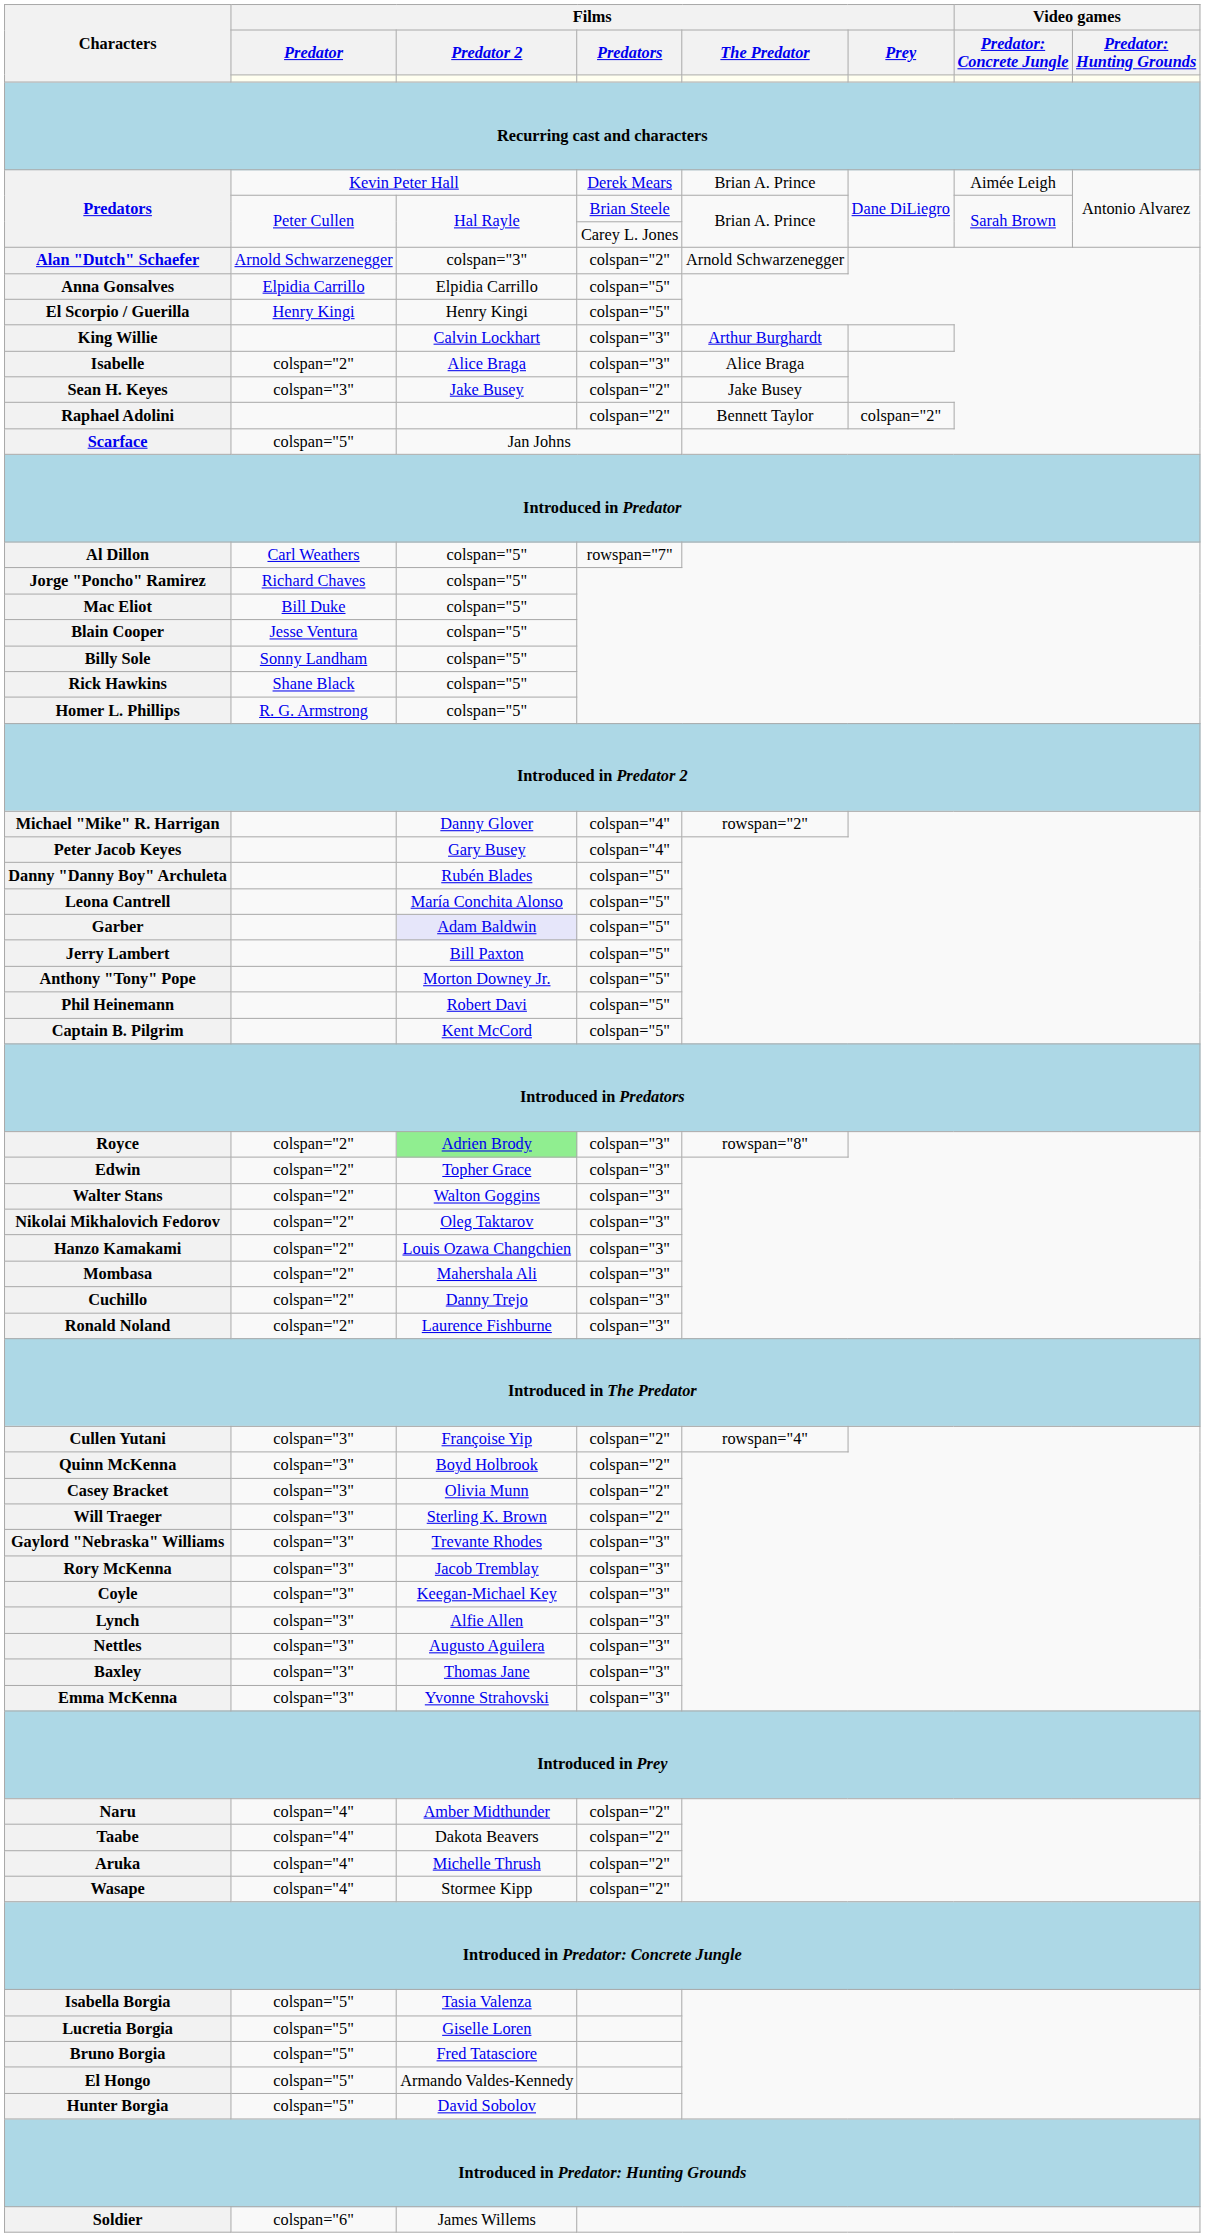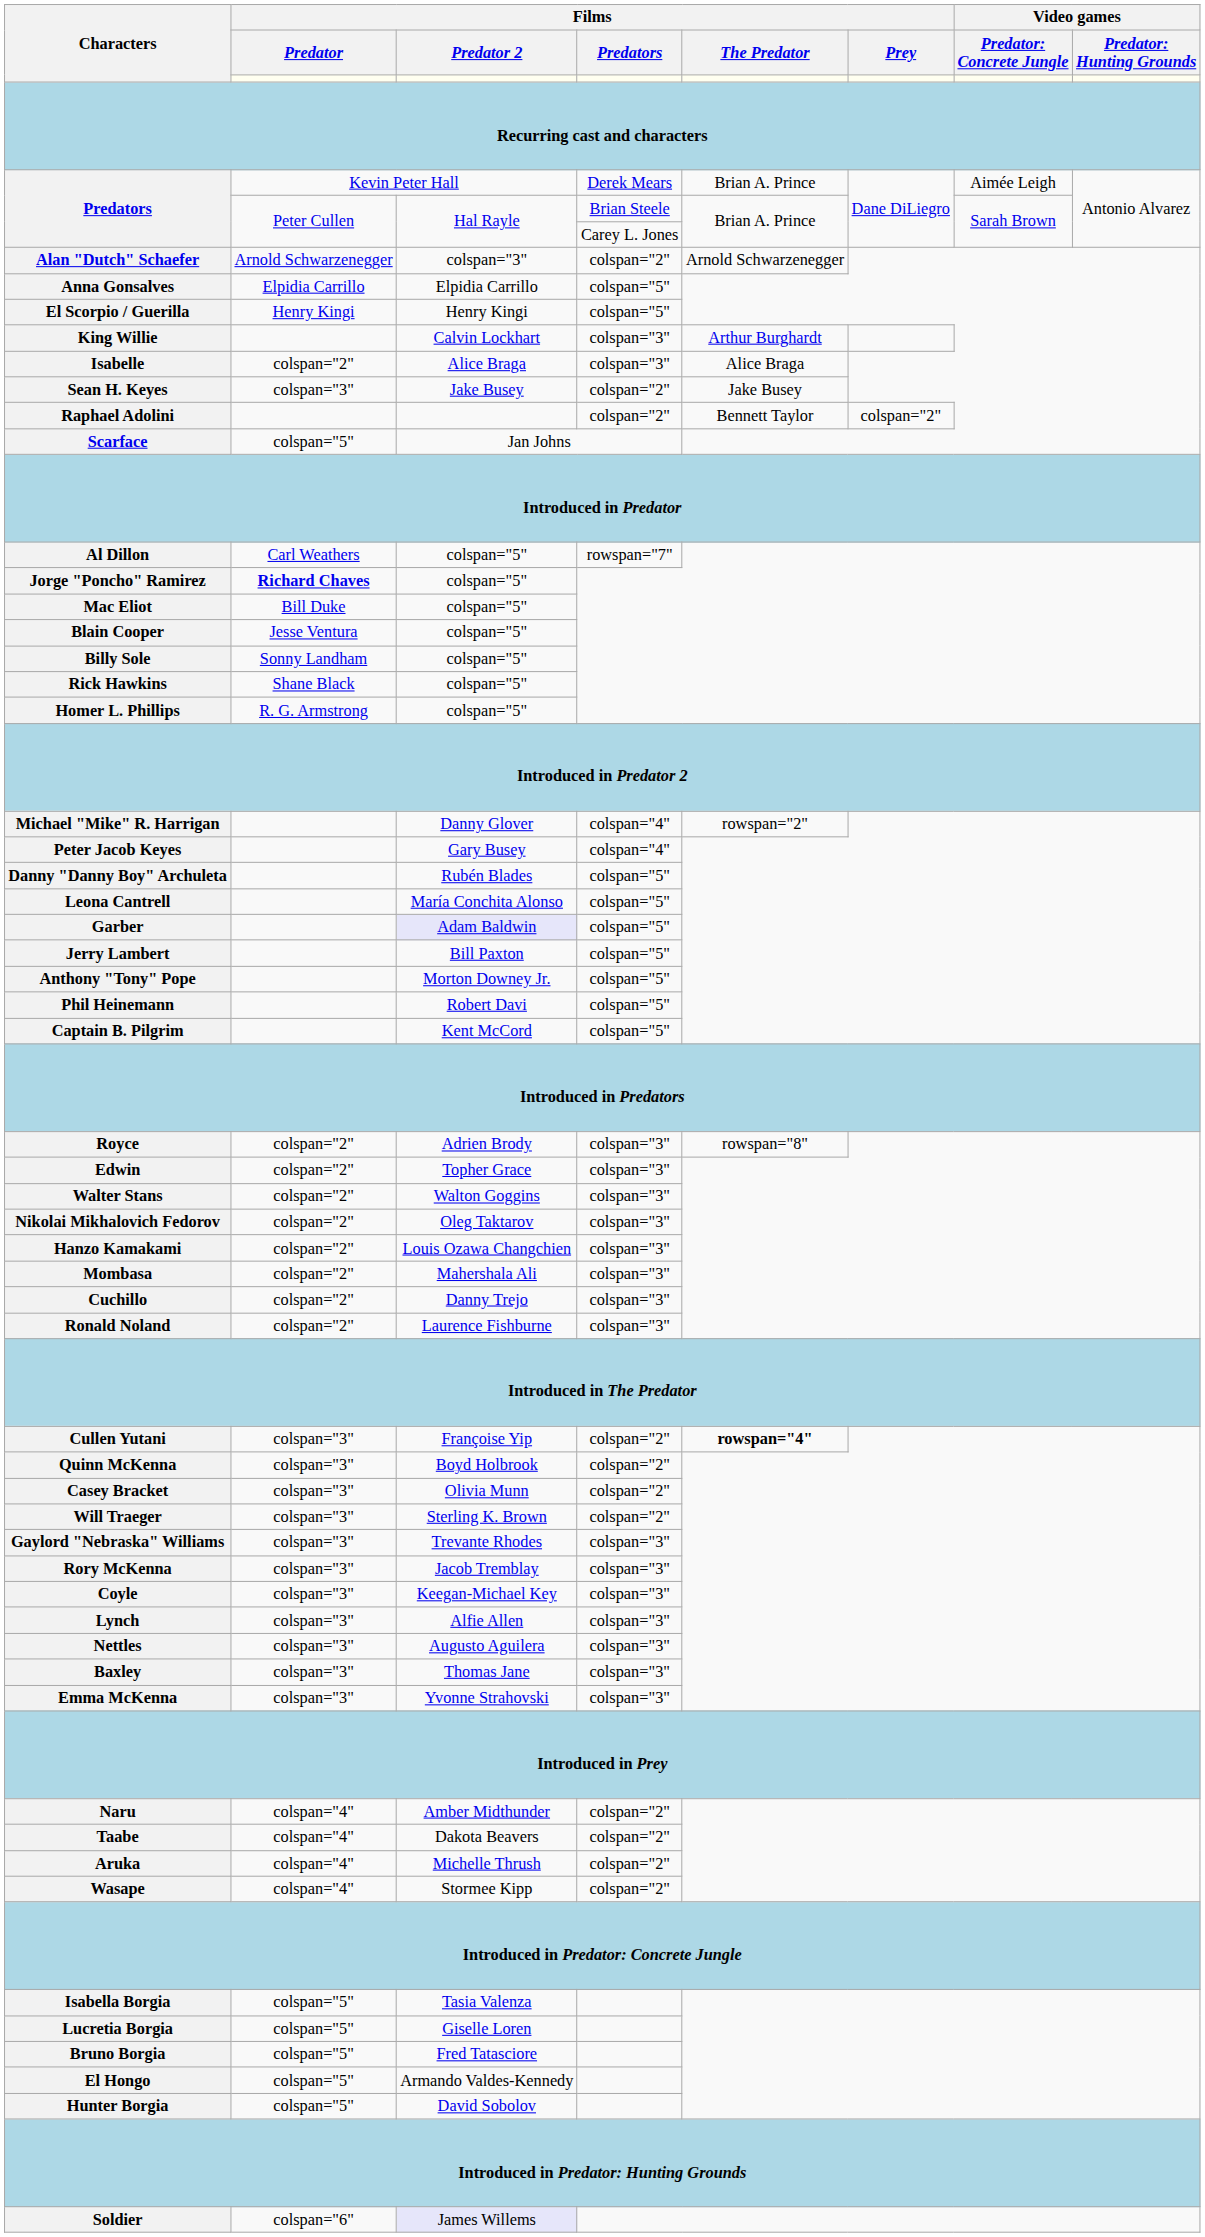Jorge "Poncho" Ramirez | Films / Predator: normal -> bold
Royce | Films / Predator 2: lightgreen background -> no background
Cullen Yutani | Films / The Predator: normal -> bold
Soldier | Films / Predator 2: no background -> lavender background
